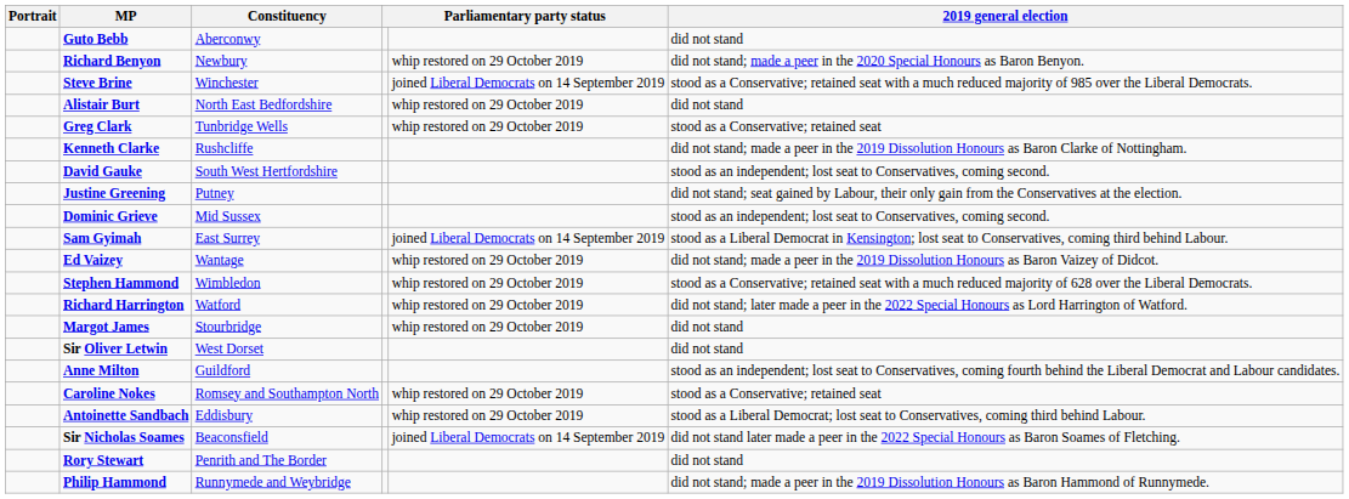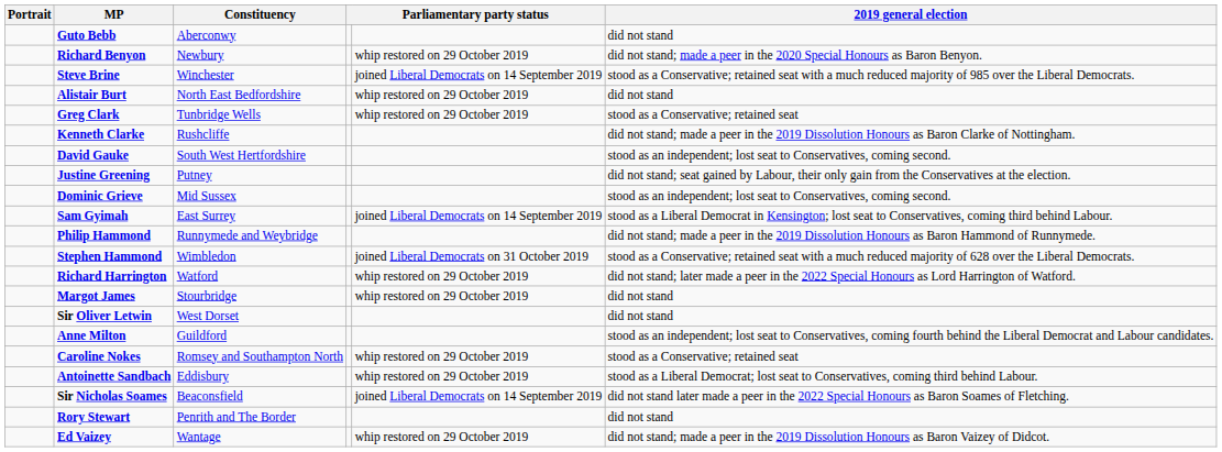rows swapped: Philip Hammond <-> Ed Vaizey
Stephen Hammond | column 5: whip restored on 29 October 2019 -> joined Liberal Democrats on 31 October 2019
